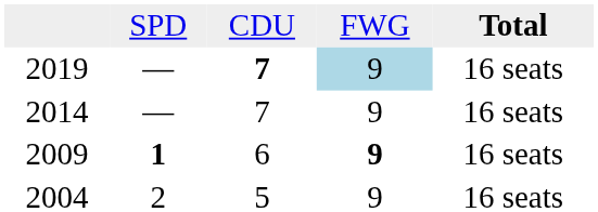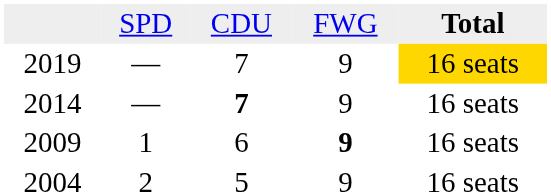2019 | column 3: bold -> normal
2019 | column 4: lightblue background -> no background
2019 | column 5: no background -> gold background
2014 | column 3: normal -> bold
2009 | column 2: bold -> normal
